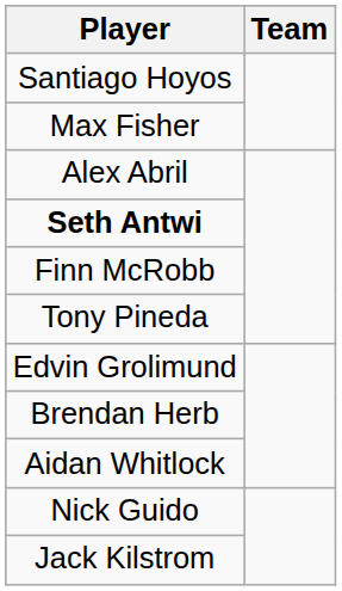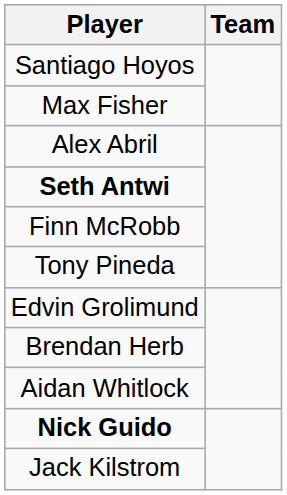Nick Guido | Player: normal -> bold
